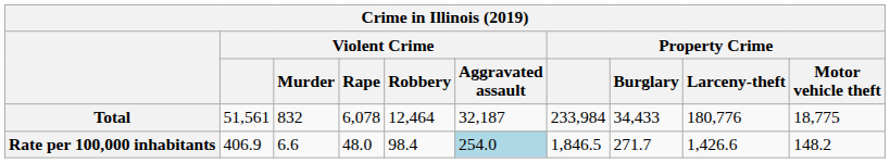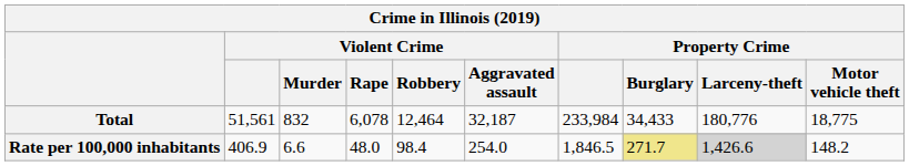Rate per 100,000 inhabitants | Violent Crime / Aggravated assault: lightblue background -> no background
Rate per 100,000 inhabitants | Property Crime / Burglary: no background -> khaki background
Rate per 100,000 inhabitants | Property Crime / Larceny-theft: no background -> lightgrey background
